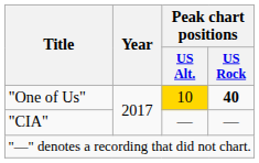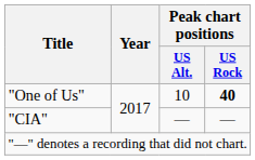"One of Us" | Peak chart positions / US Alt.: gold background -> no background
